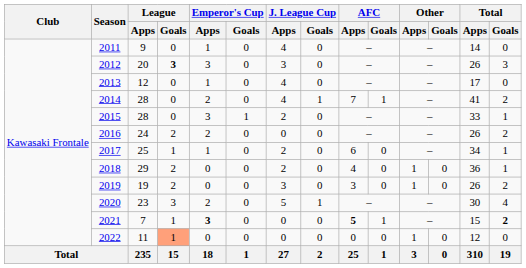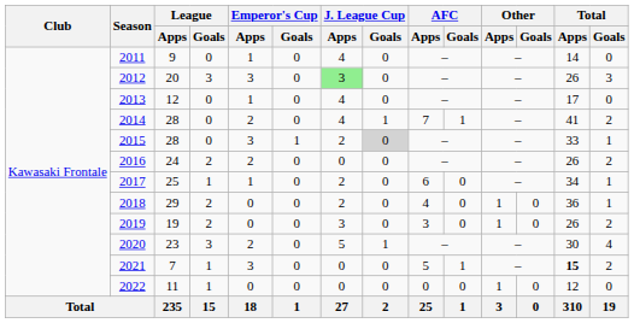2012 | League / Goals: bold -> normal
2012 | J. League Cup / Apps: no background -> lightgreen background
2015 | J. League Cup / Goals: no background -> lightgrey background
2021 | Emperor's Cup / Apps: bold -> normal
2021 | AFC / Apps: bold -> normal
2021 | Total / Apps: normal -> bold
2021 | Total / Goals: bold -> normal
2022 | League / Goals: lightsalmon background -> no background
